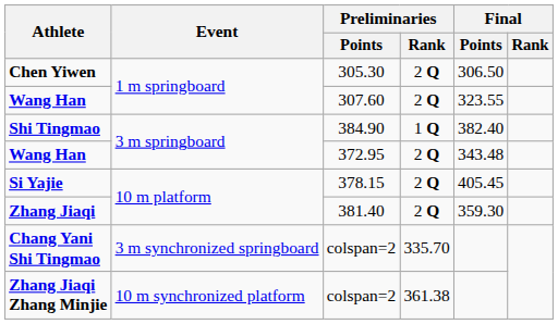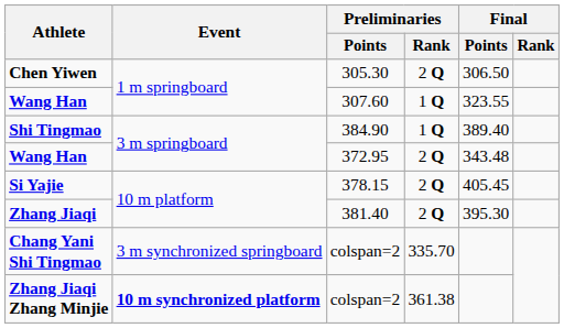Wang Han / 307.60 | Preliminaries / Rank: 2 Q -> 1 Q
Shi Tingmao | Final / Points: 382.40 -> 389.40
Zhang Jiaqi | Final / Points: 359.30 -> 395.30
Zhang Jiaqi Zhang Minjie | Event: normal -> bold
